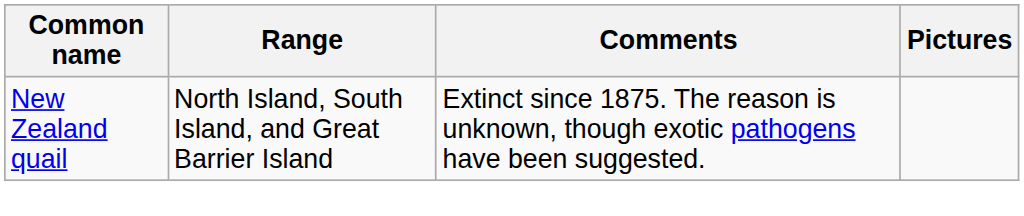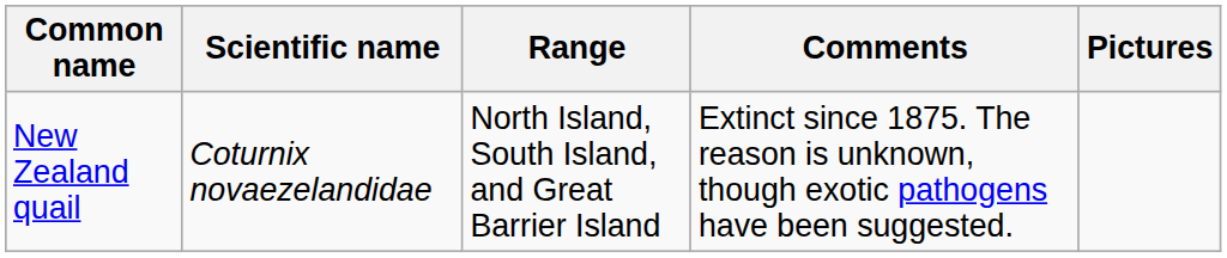+ column: Scientific name | Coturnix novaezelandidae
